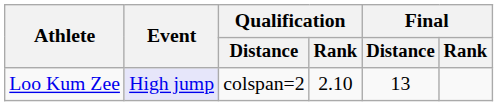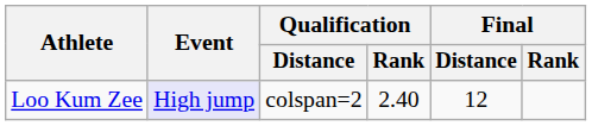Loo Kum Zee | Qualification / Rank: 2.10 -> 2.40
Loo Kum Zee | Final / Distance: 13 -> 12
